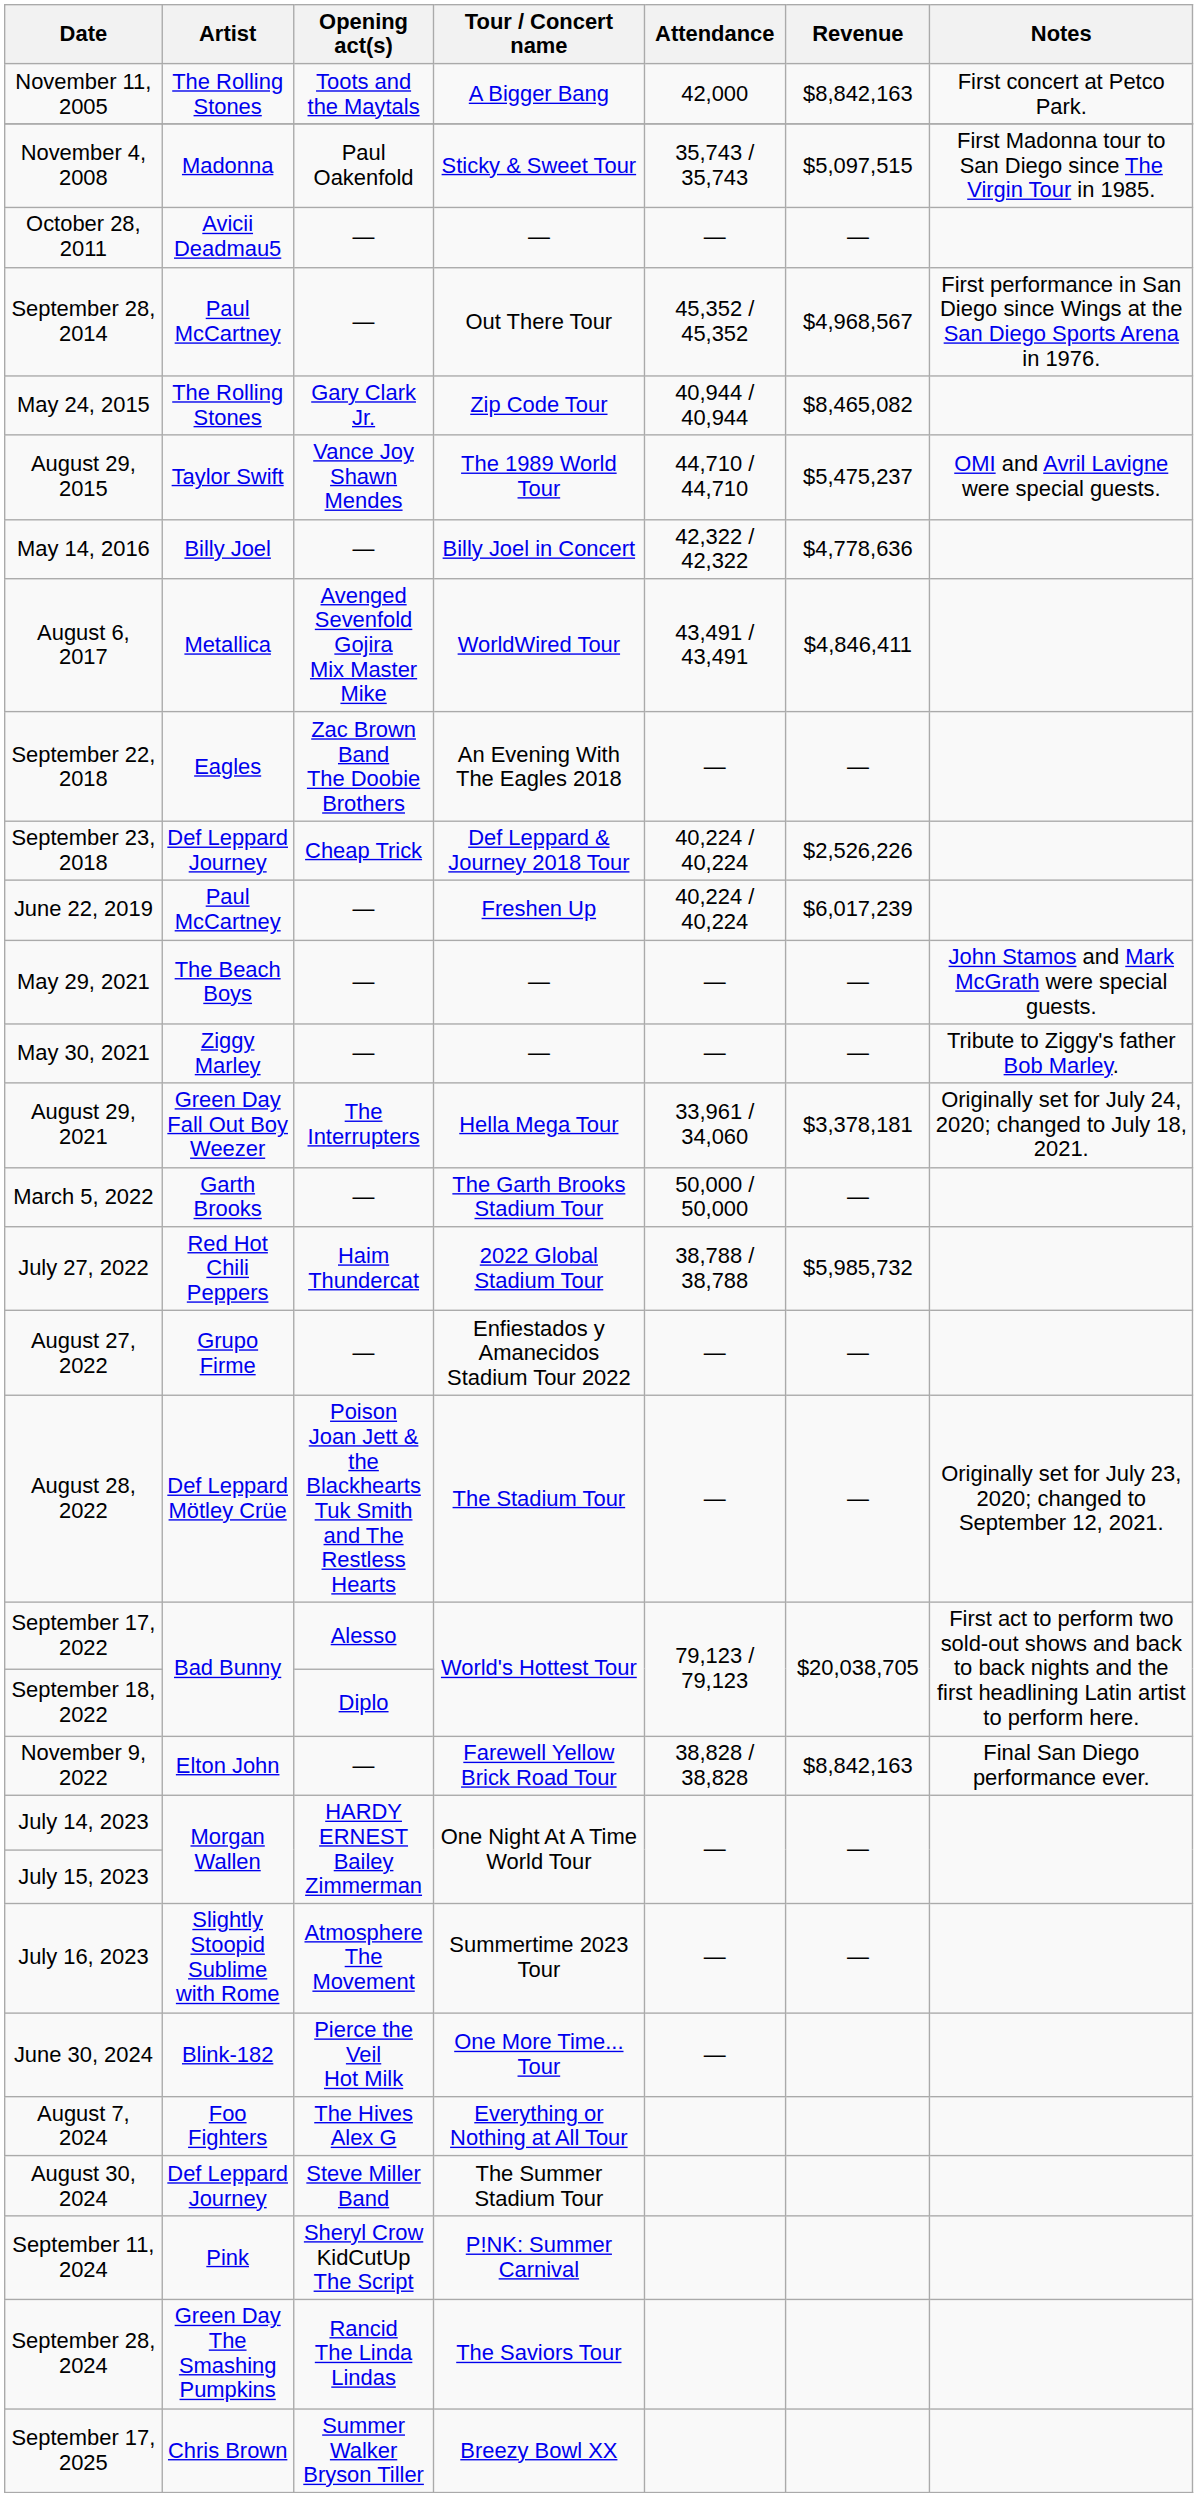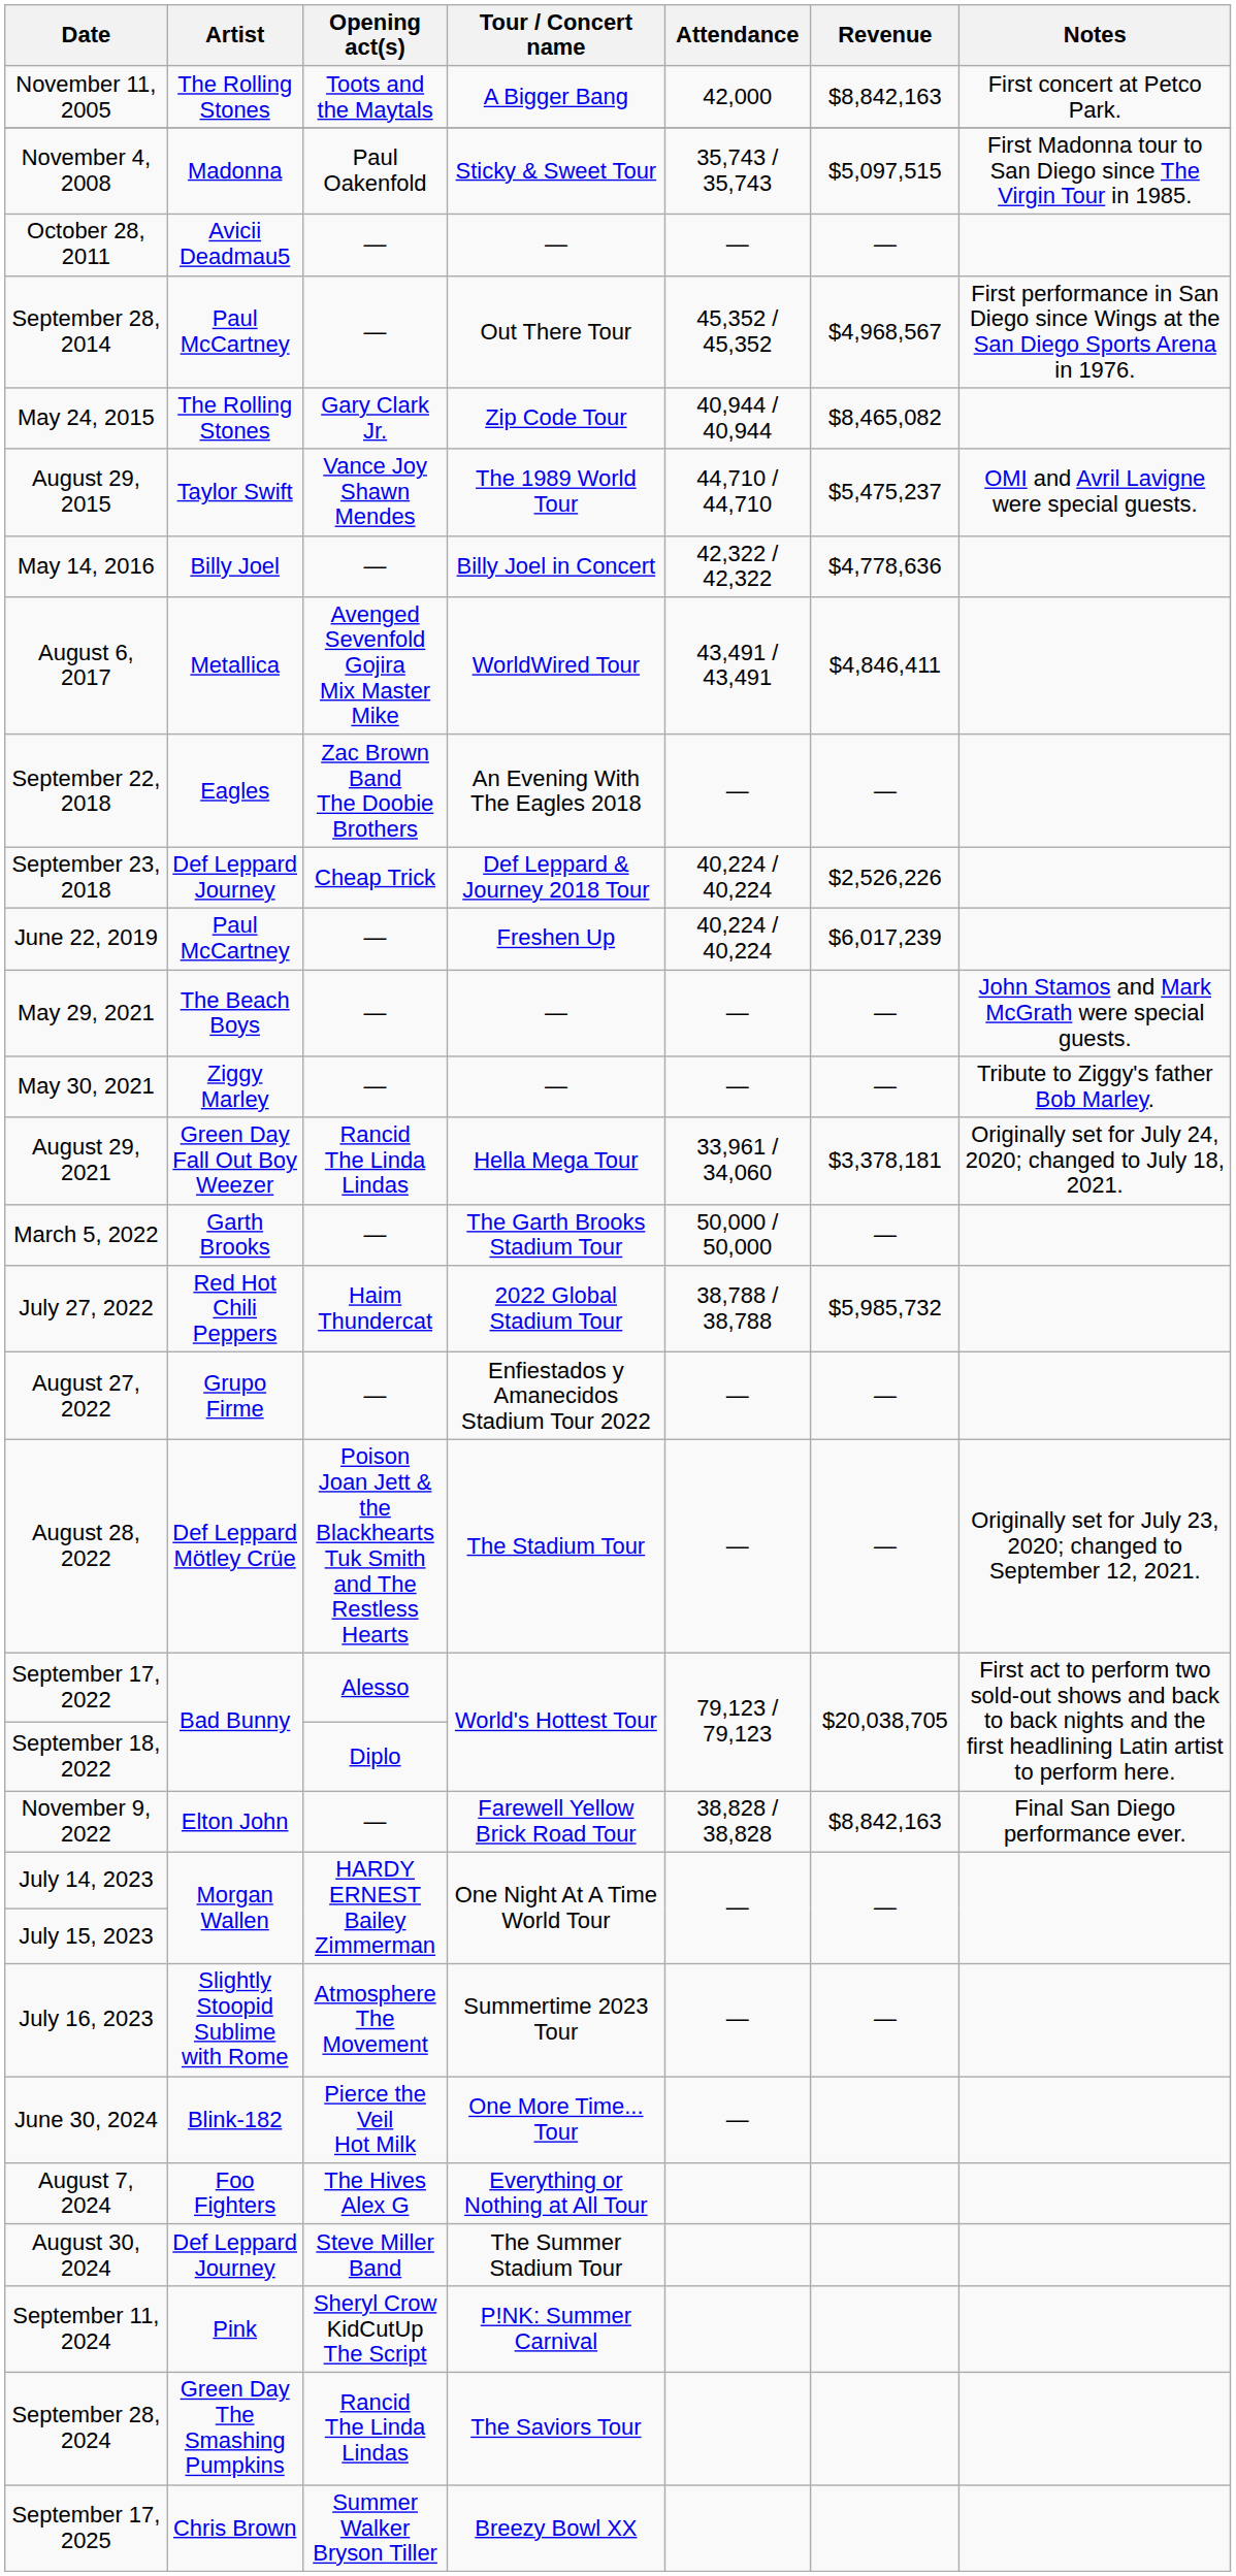August 29, 2021 | Opening act(s): The Interrupters -> Rancid The Linda Lindas
